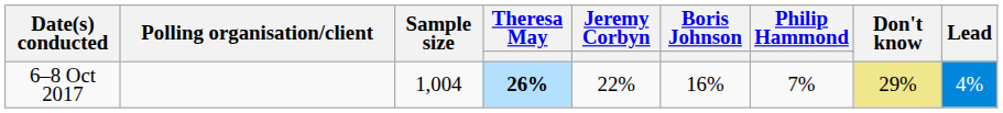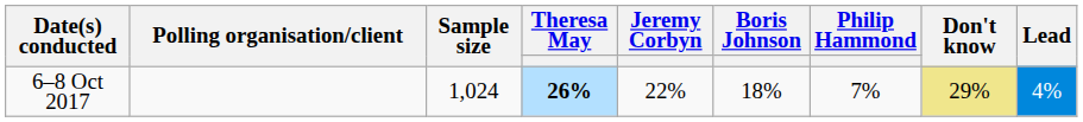6–8 Oct 2017 | Sample size: 1,004 -> 1,024
6–8 Oct 2017 | Boris Johnson: 16% -> 18%
